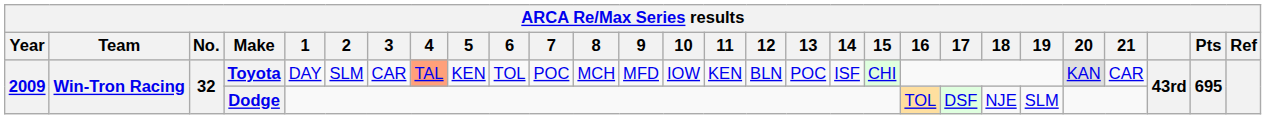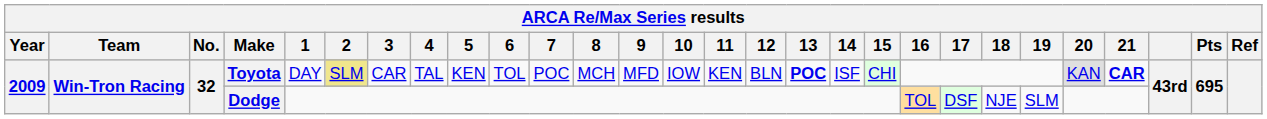Toyota | 2: no background -> khaki background
Toyota | 4: lightsalmon background -> no background
Toyota | 13: normal -> bold
Toyota | 21: normal -> bold
